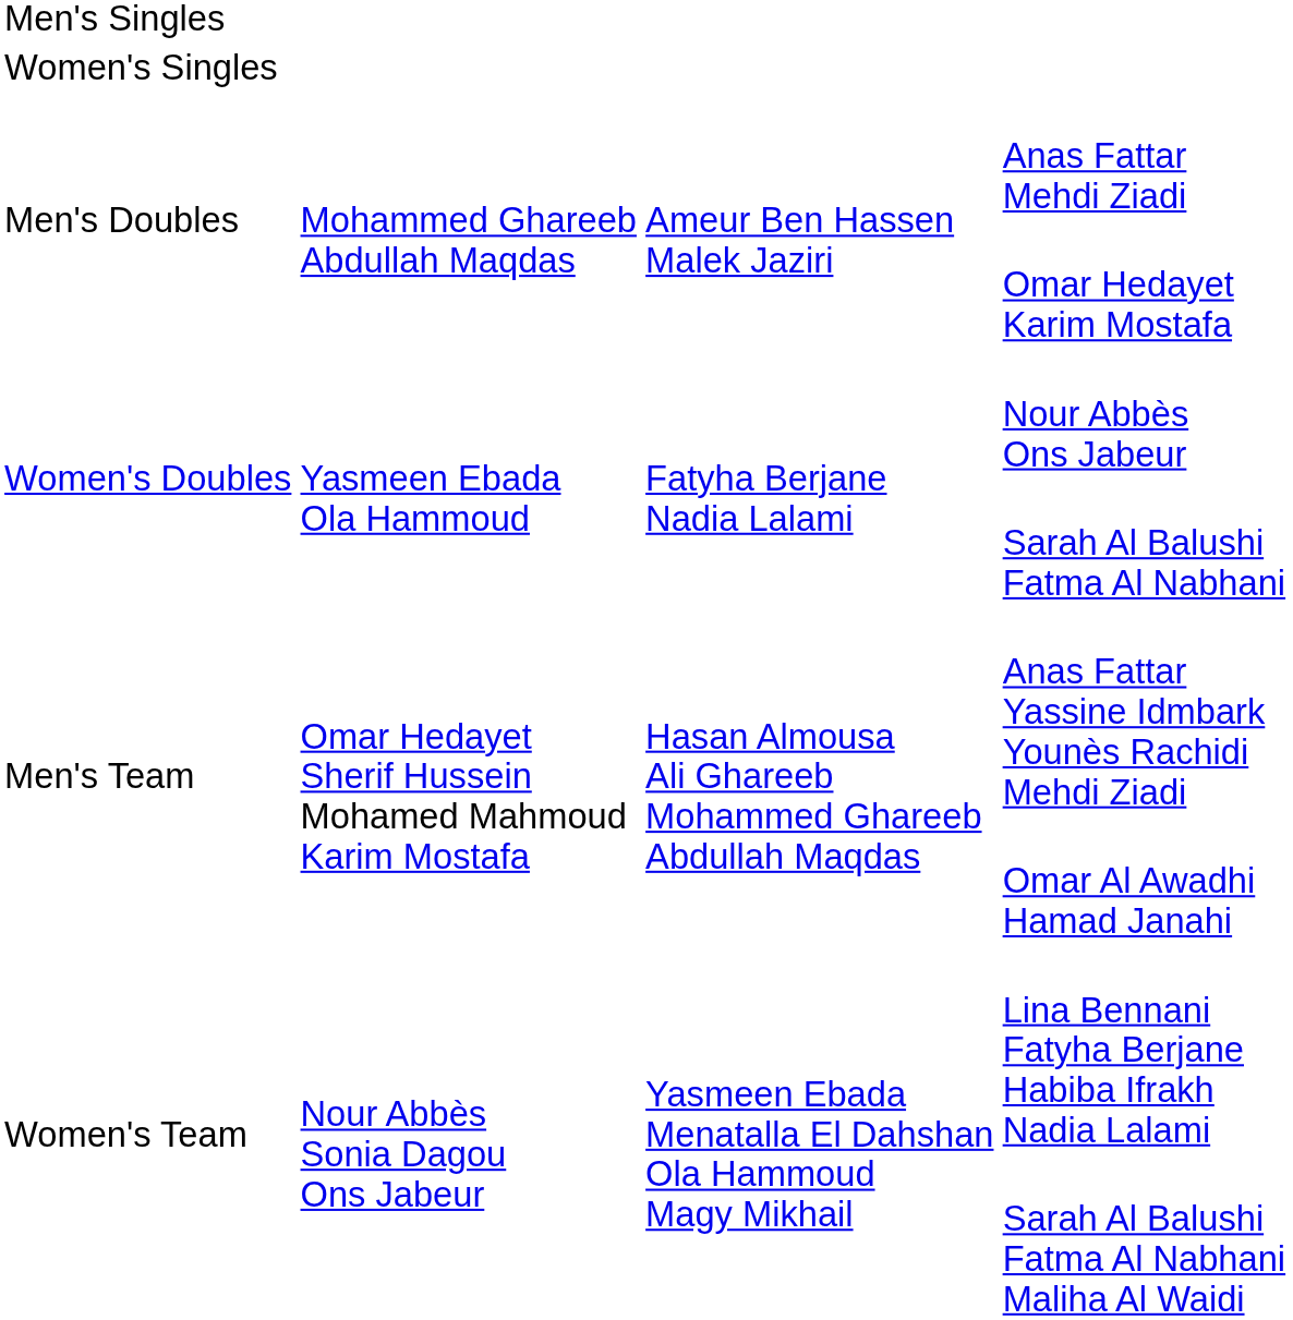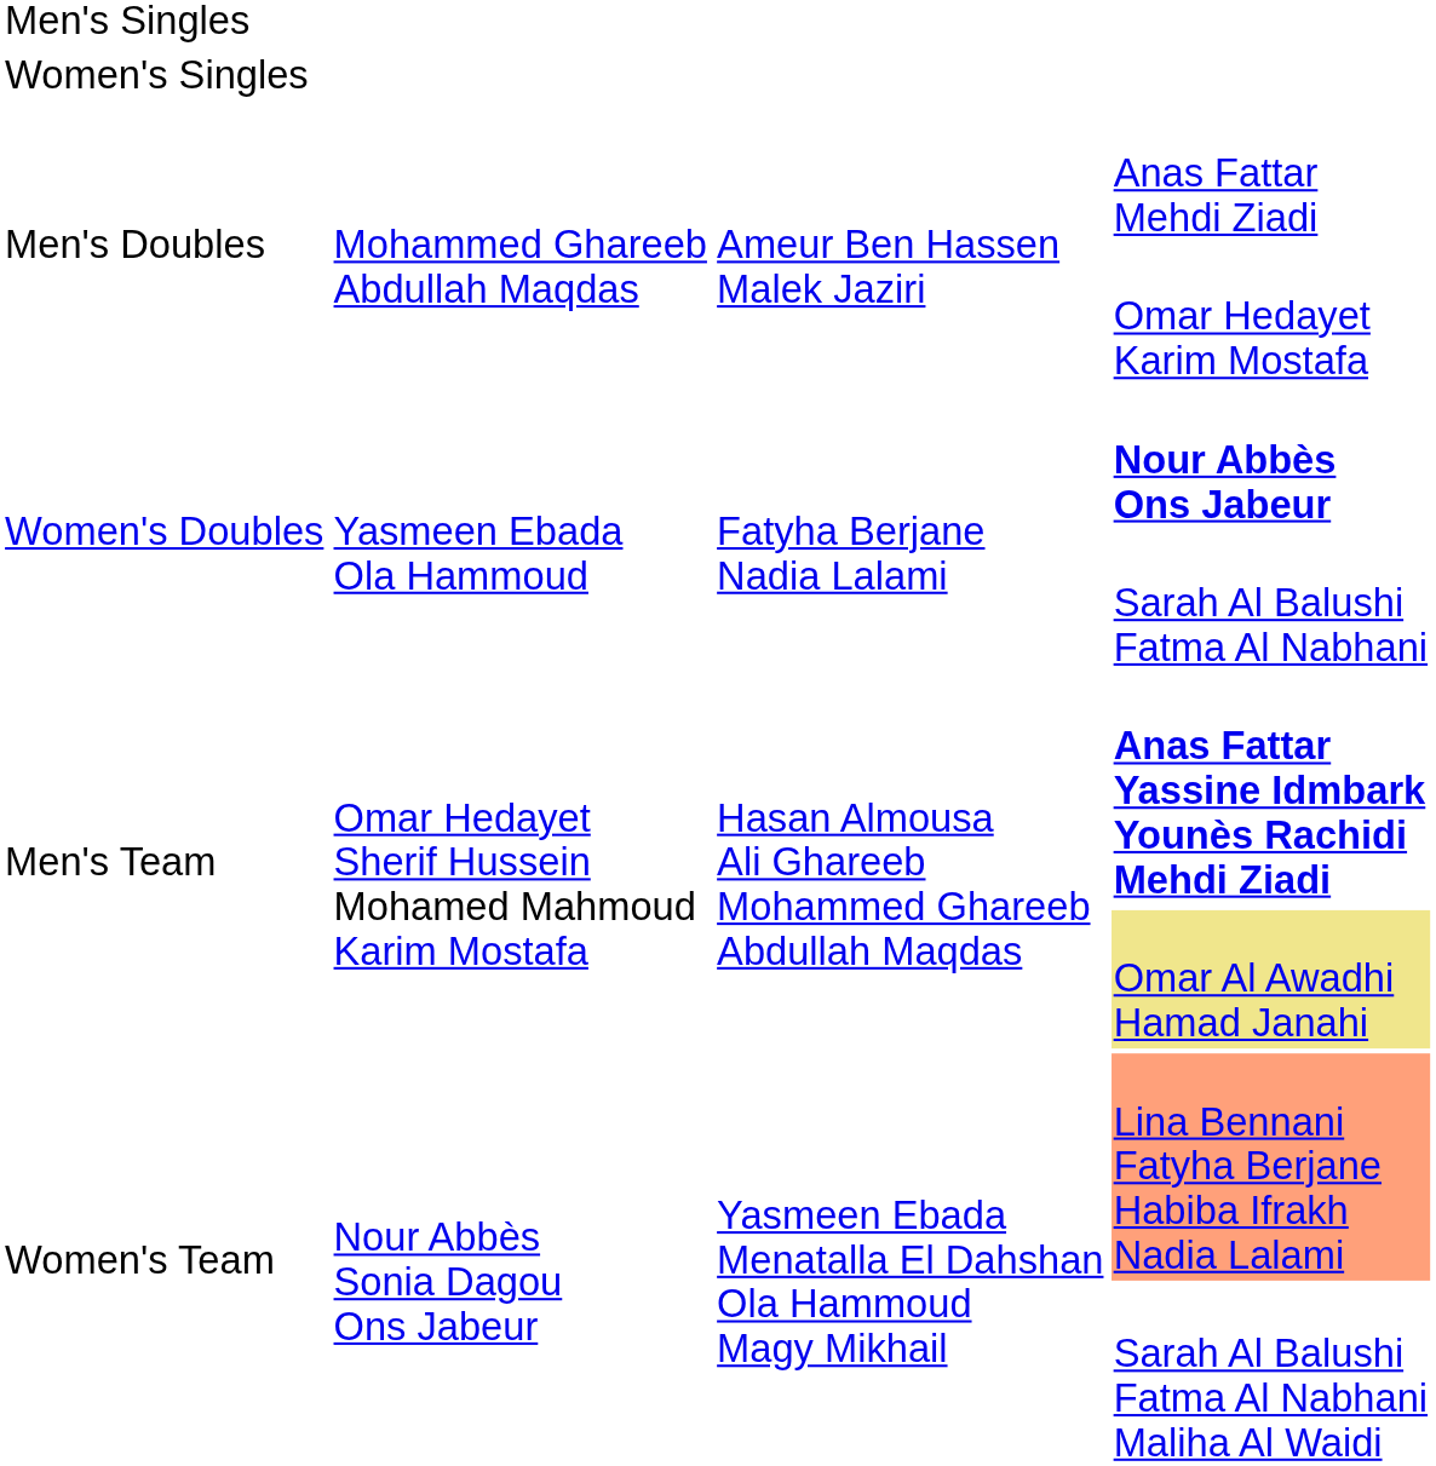Nour Abbès Ons Jabeur | column 4: normal -> bold
Anas Fattar Yassine Idmbark Younès Rachidi Mehdi Ziadi | column 4: normal -> bold
Omar Al Awadhi Hamad Janahi | column 4: no background -> khaki background
Lina Bennani Fatyha Berjane Habiba Ifrakh Nadia Lalami | column 4: no background -> lightsalmon background
